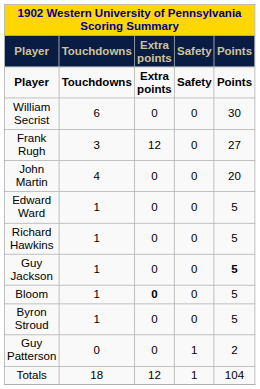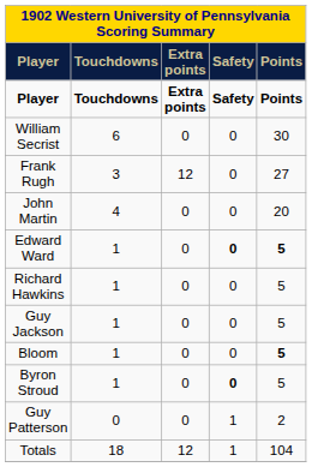Edward Ward | Safety: normal -> bold
Edward Ward | Points: normal -> bold
Guy Jackson | Points: bold -> normal
Bloom | Extra points: bold -> normal
Bloom | Points: normal -> bold
Byron Stroud | Safety: normal -> bold
